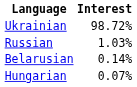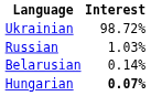Hungarian | Interest: normal -> bold
